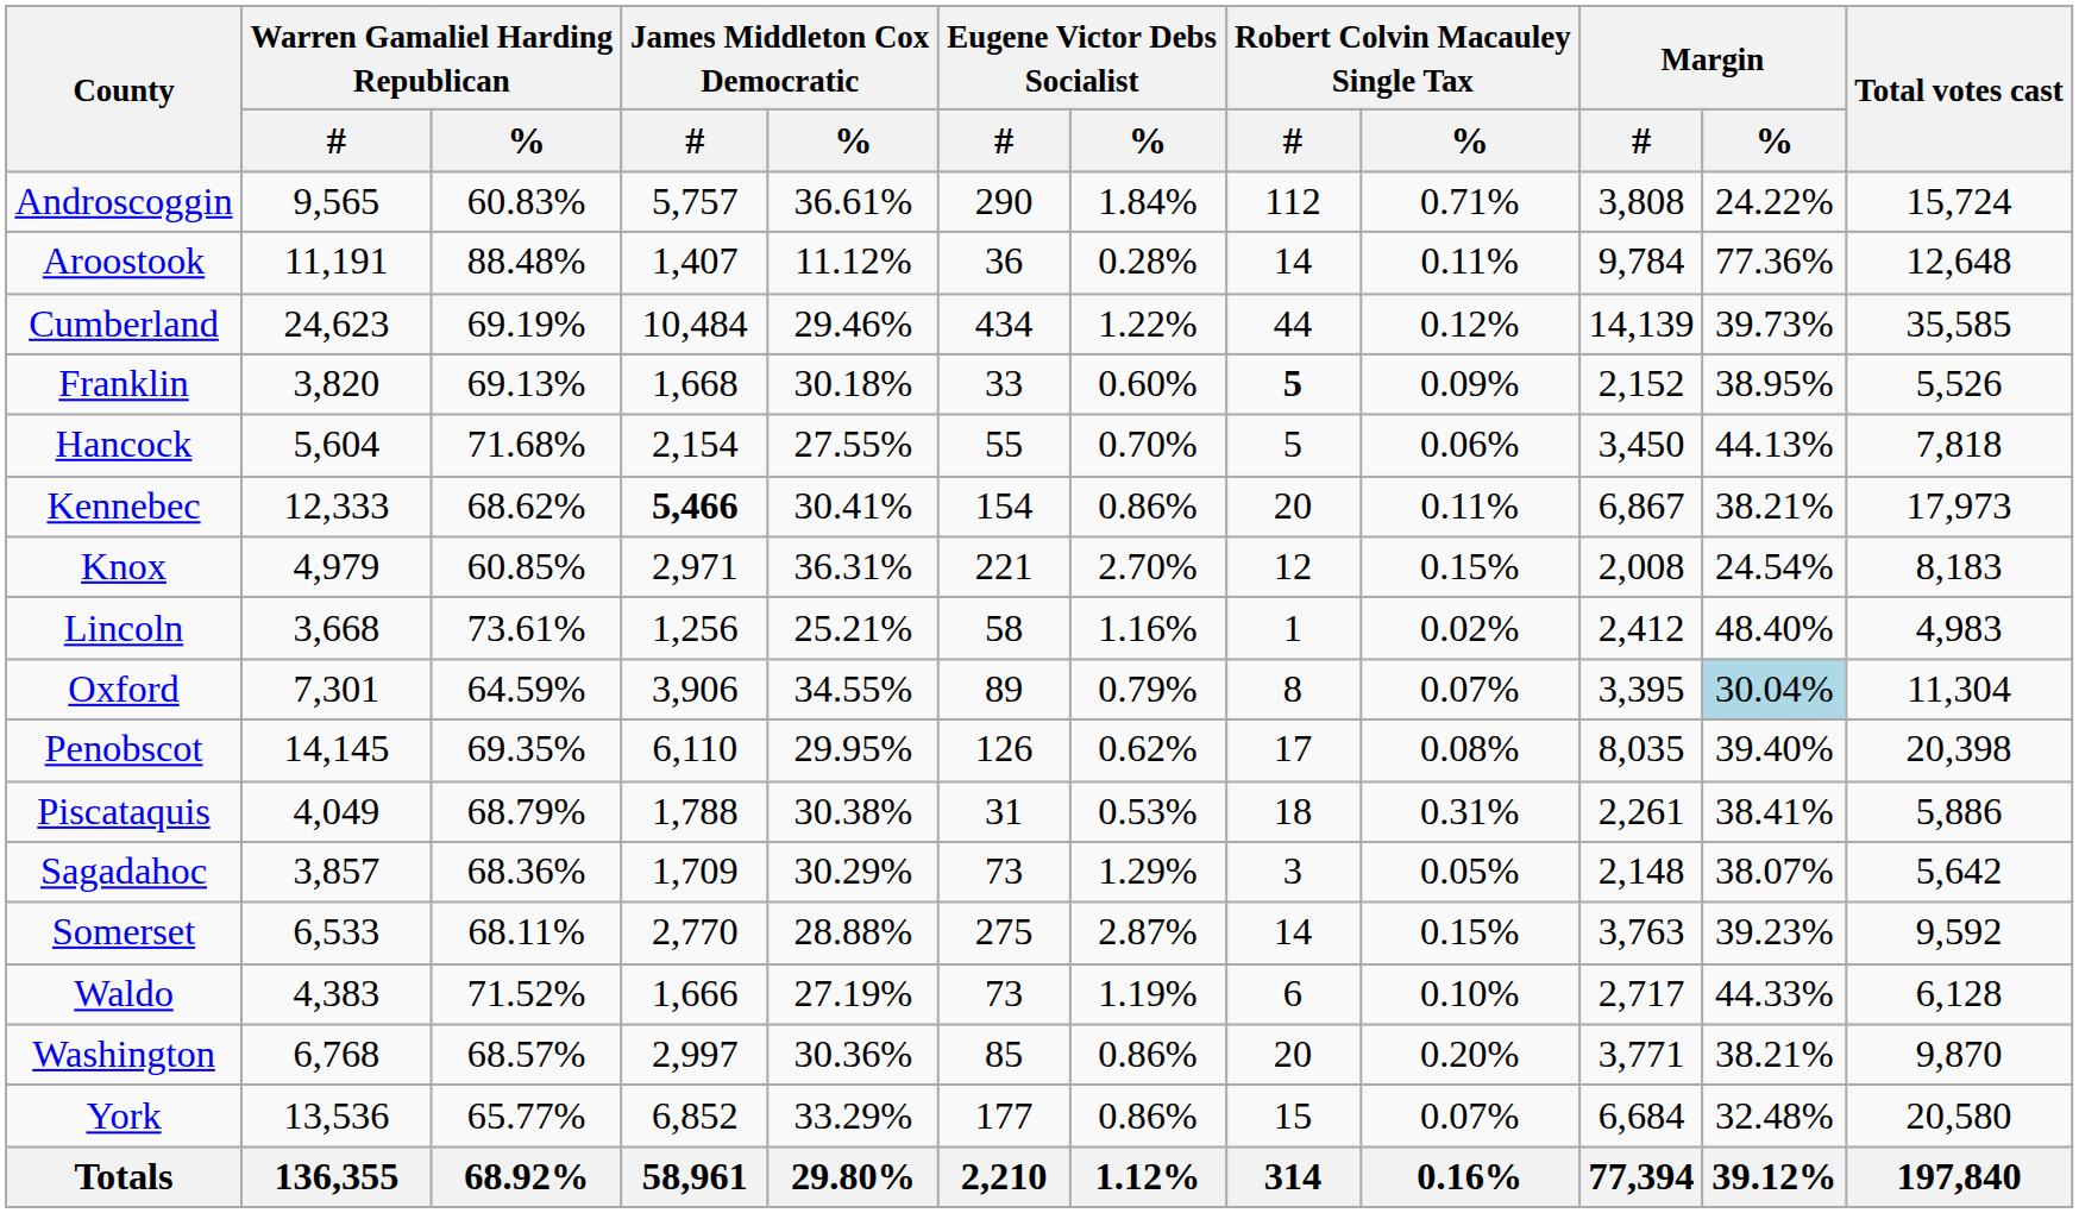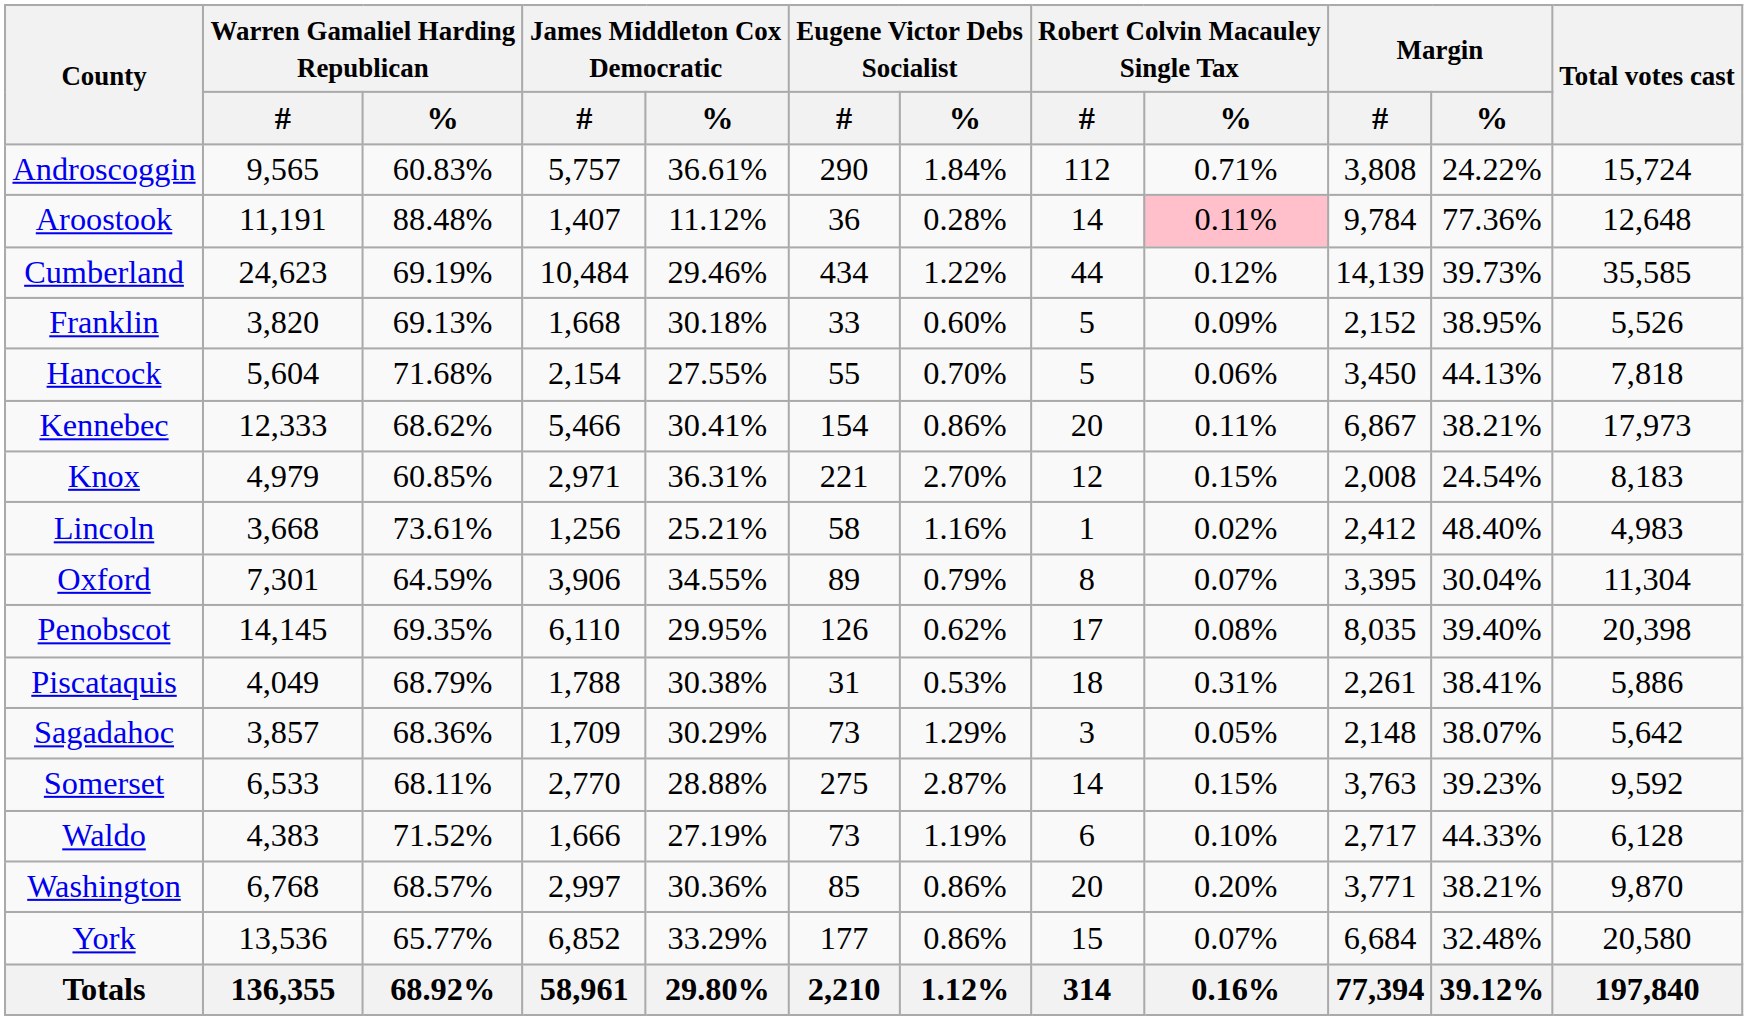Aroostook | Robert Colvin Macauley Single Tax / %: no background -> pink background
Franklin | Robert Colvin Macauley Single Tax / #: bold -> normal
Kennebec | James Middleton Cox Democratic / #: bold -> normal
Oxford | Margin / %: lightblue background -> no background
